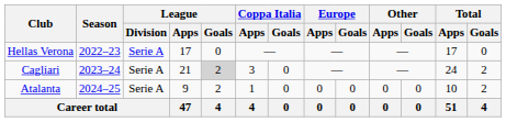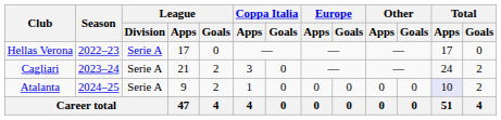Cagliari | League / Goals: lightgrey background -> no background
Atalanta | Total / Apps: no background -> lavender background
